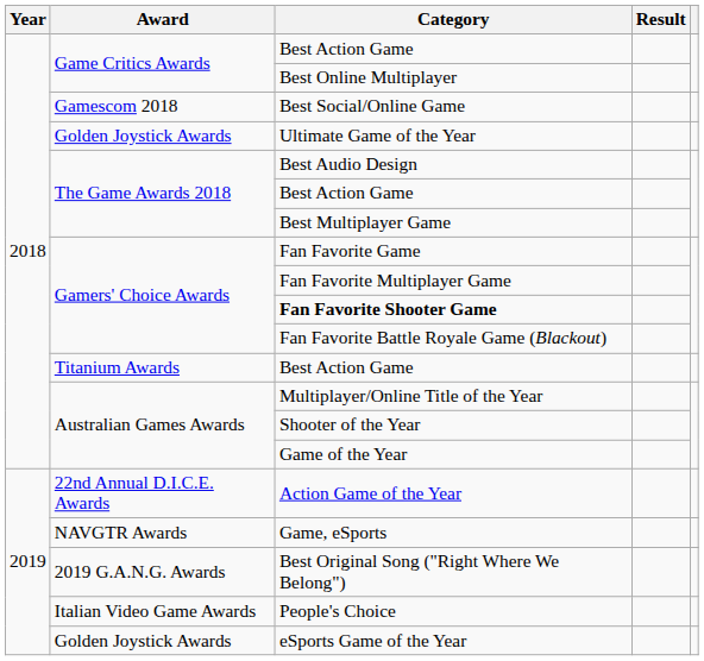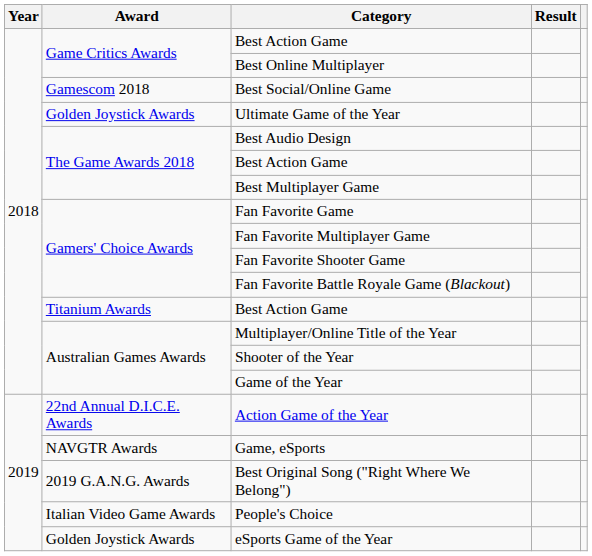Fan Favorite Shooter Game | Category: bold -> normal
